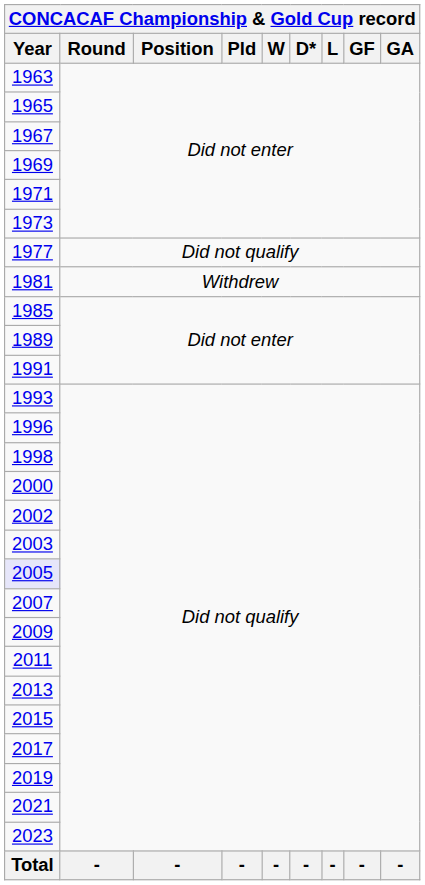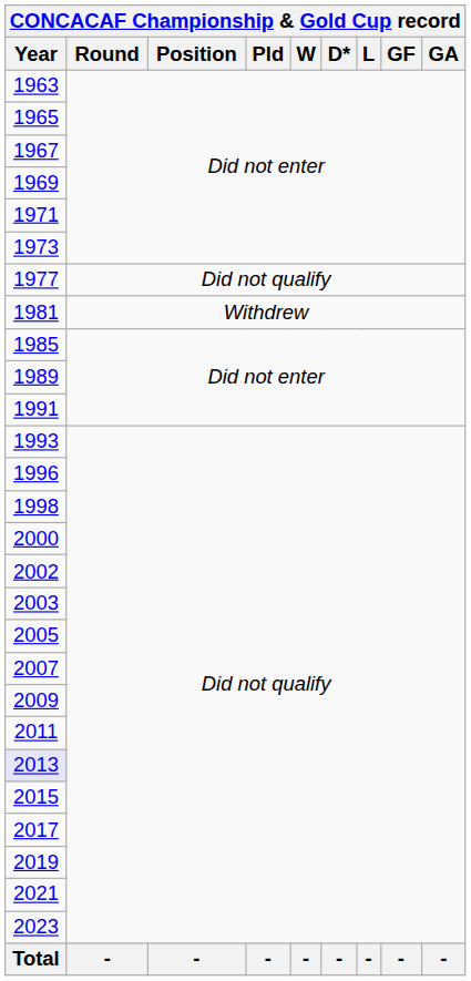2005 | Year: lavender background -> no background
2013 | Year: no background -> lavender background
